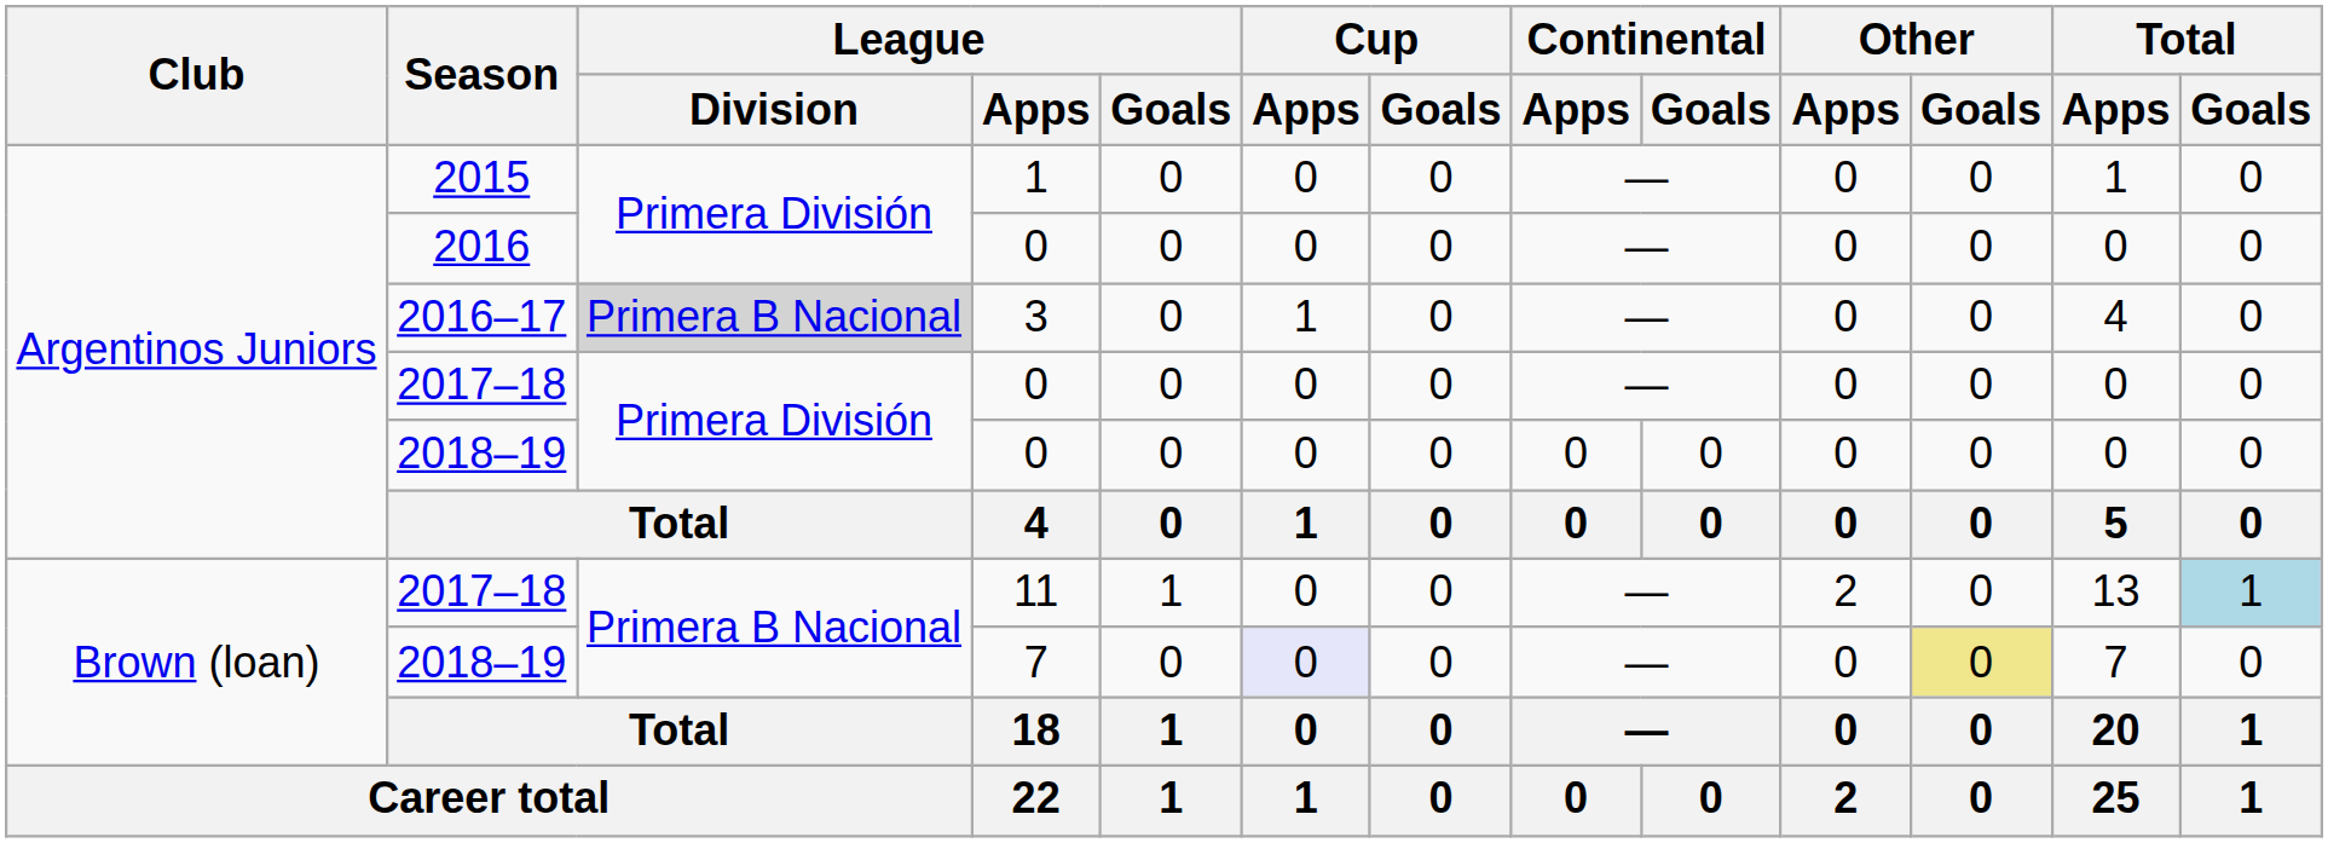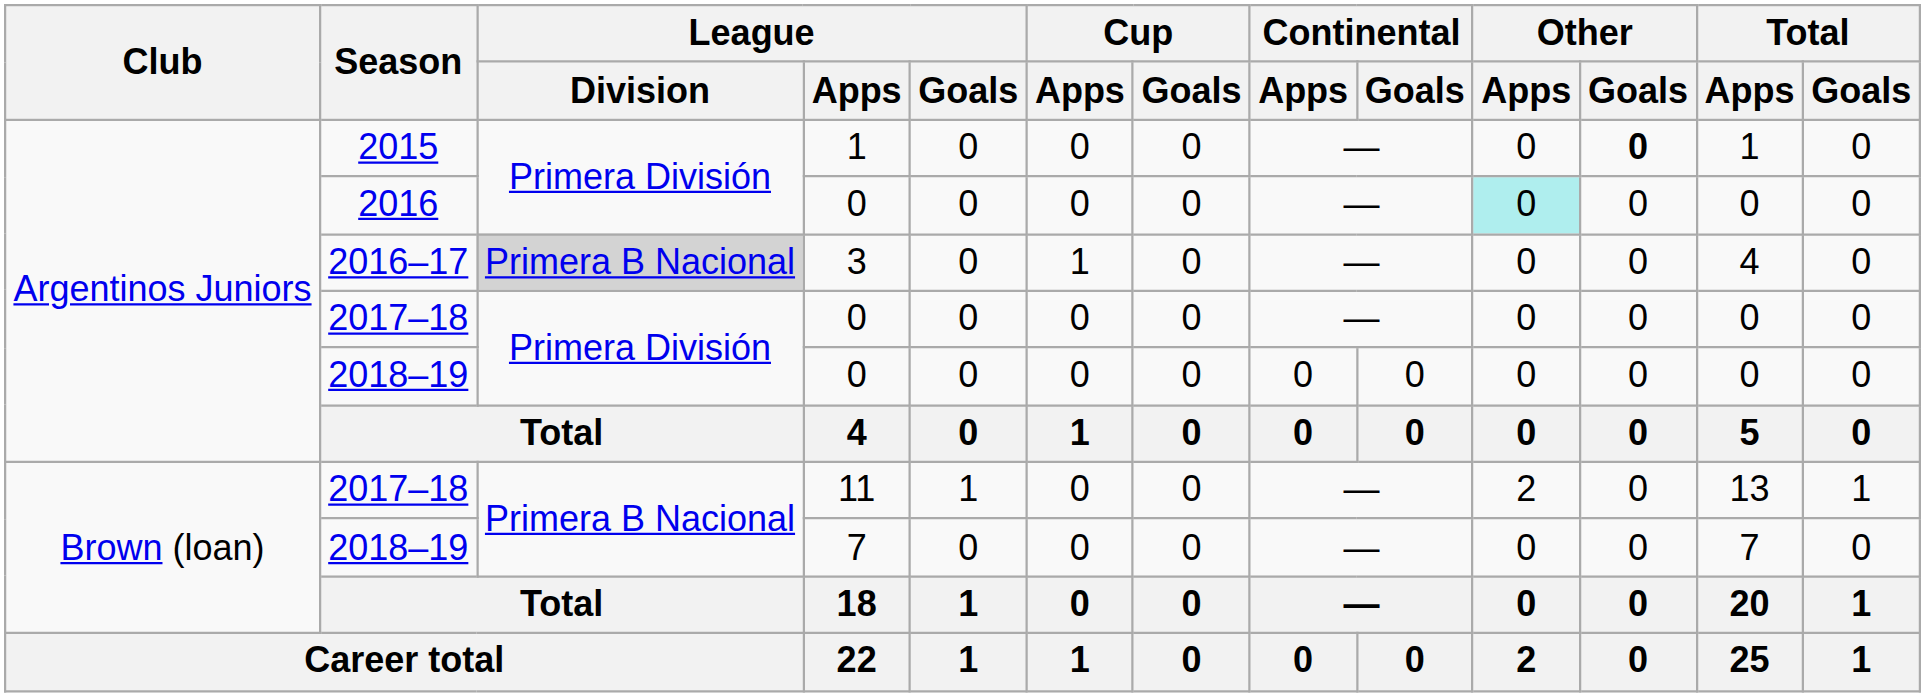2015 | Other / Goals: normal -> bold
2016 | Other / Apps: no background -> paleturquoise background
2017–18 / 11 | Total / Goals: lightblue background -> no background
2018–19 / 7 | Cup / Apps: lavender background -> no background
2018–19 / 7 | Other / Goals: khaki background -> no background
